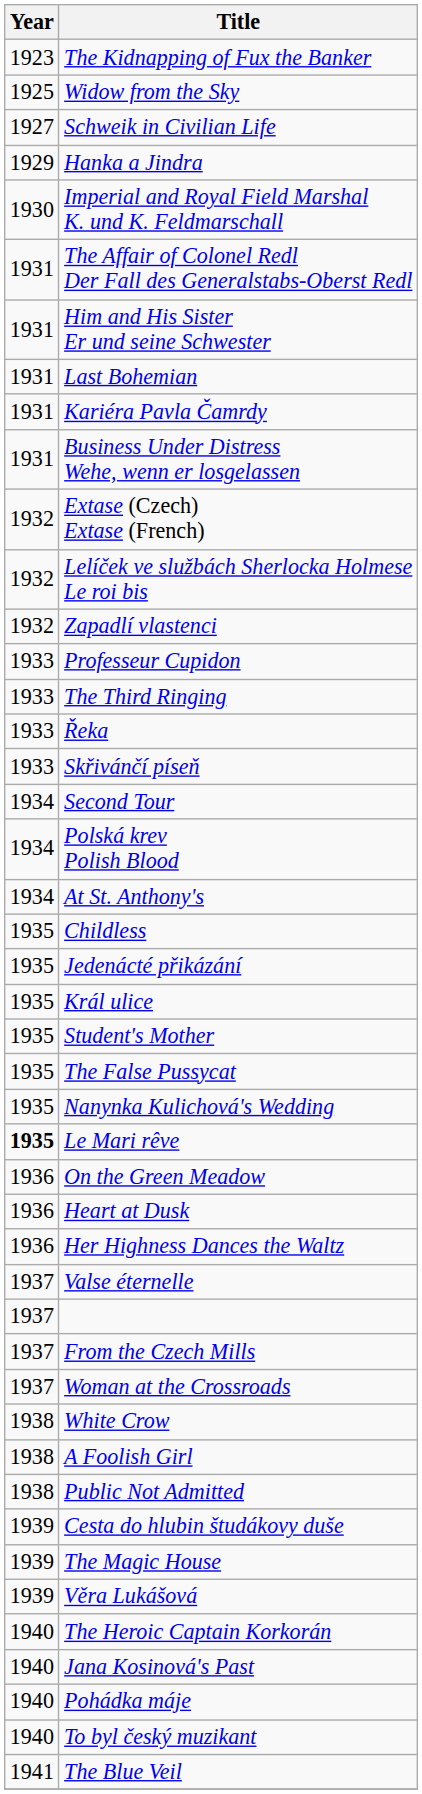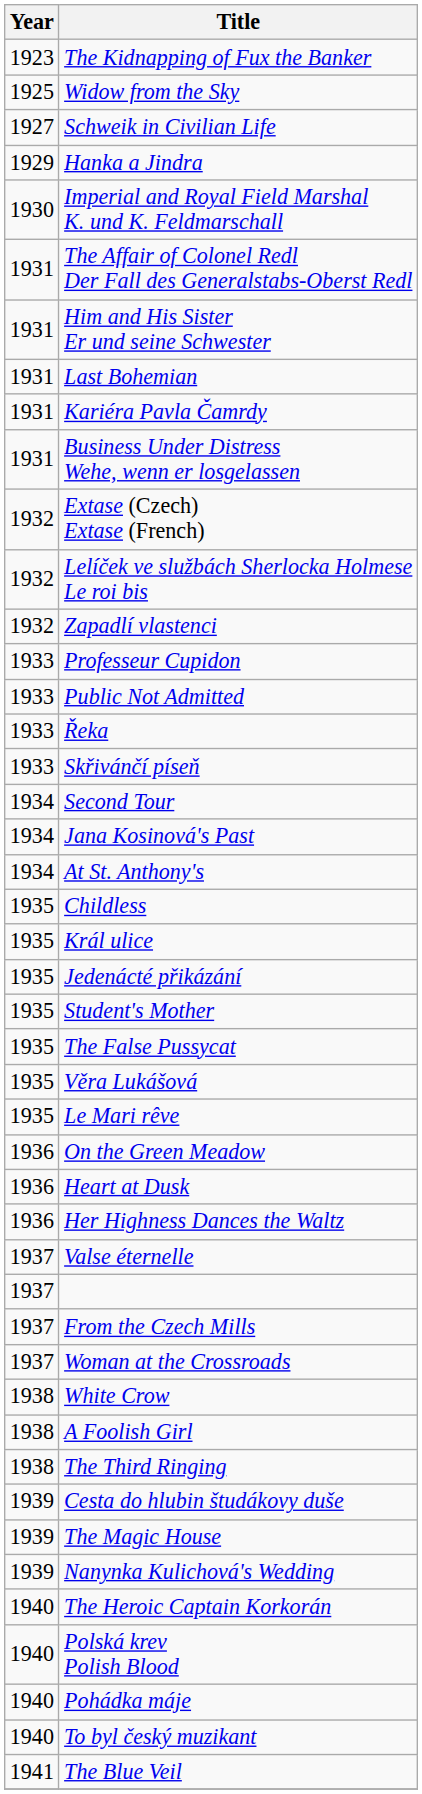row 16 | Title: The Third Ringing -> Public Not Admitted
row 20 | Title: Polská krev Polish Blood -> Jana Kosinová's Past
row 23 | Title: Jedenácté přikázání -> Král ulice
row 24 | Title: Král ulice -> Jedenácté přikázání
row 27 | Title: Nanynka Kulichová's Wedding -> Věra Lukášová
row 28 | Year: bold -> normal
row 38 | Title: Public Not Admitted -> The Third Ringing
row 41 | Title: Věra Lukášová -> Nanynka Kulichová's Wedding
row 43 | Title: Jana Kosinová's Past -> Polská krev Polish Blood
